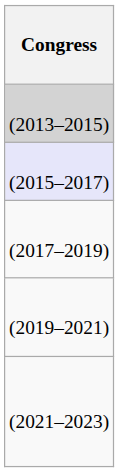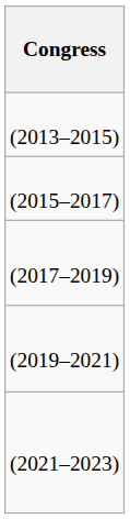row 2 | column 1: lightgrey background -> no background
row 3 | column 1: lavender background -> no background
